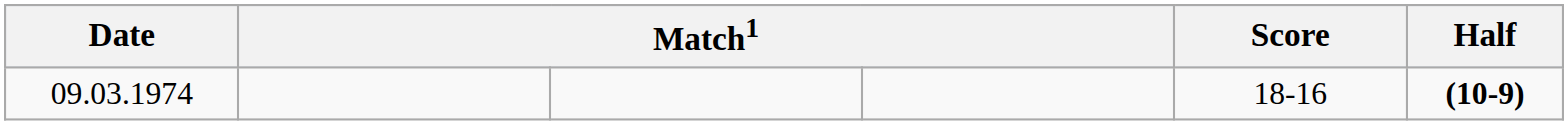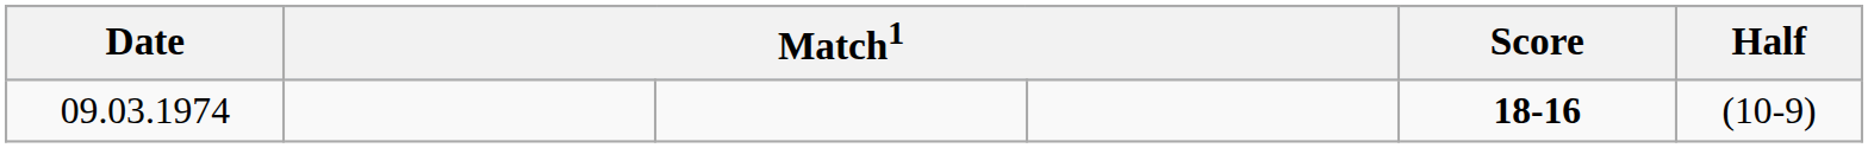09.03.1974 | Score: normal -> bold
09.03.1974 | Half: bold -> normal
